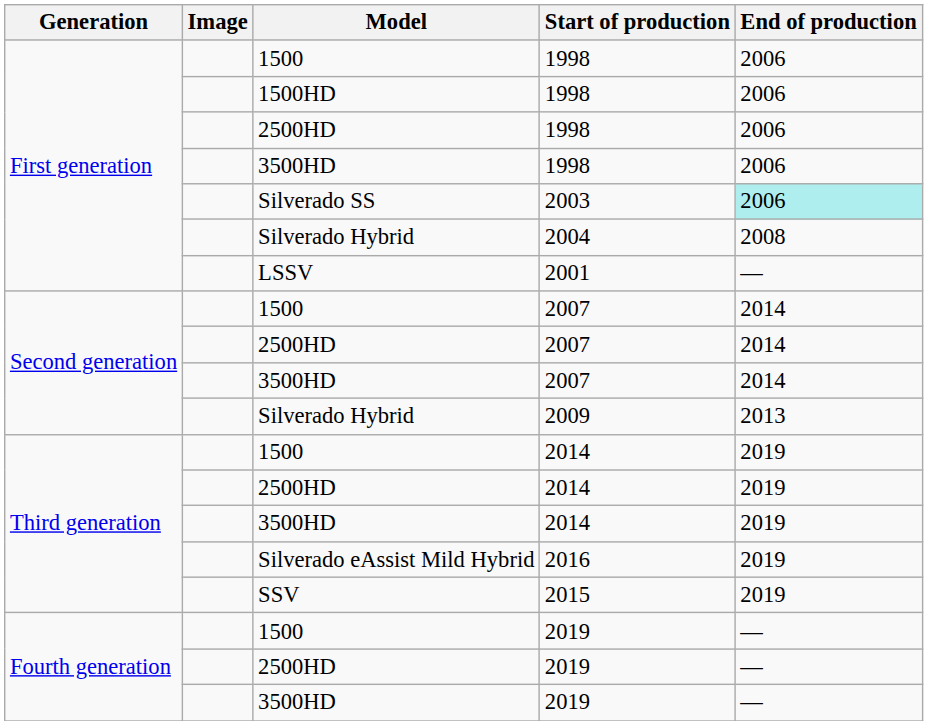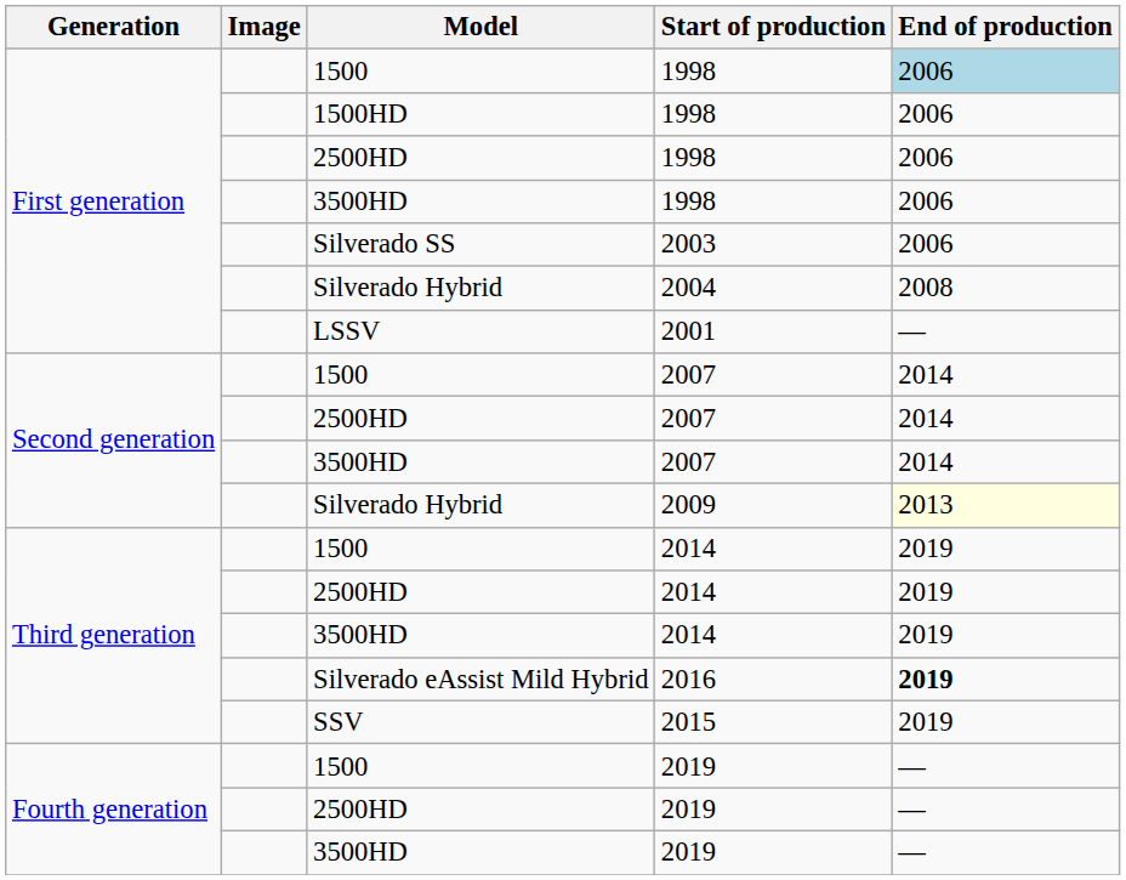1500 / 1998 | End of production: no background -> lightblue background
2003 | End of production: paleturquoise background -> no background
2009 | End of production: no background -> lightyellow background
2016 | End of production: normal -> bold
